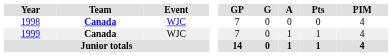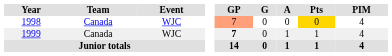1998 | Team: bold -> normal
1998 | GP: no background -> lightsalmon background
1998 | Pts: no background -> gold background
1999 | Team: bold -> normal
1999 | GP: normal -> bold
